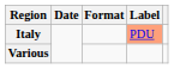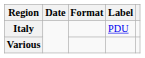Italy | Label: lightsalmon background -> no background
